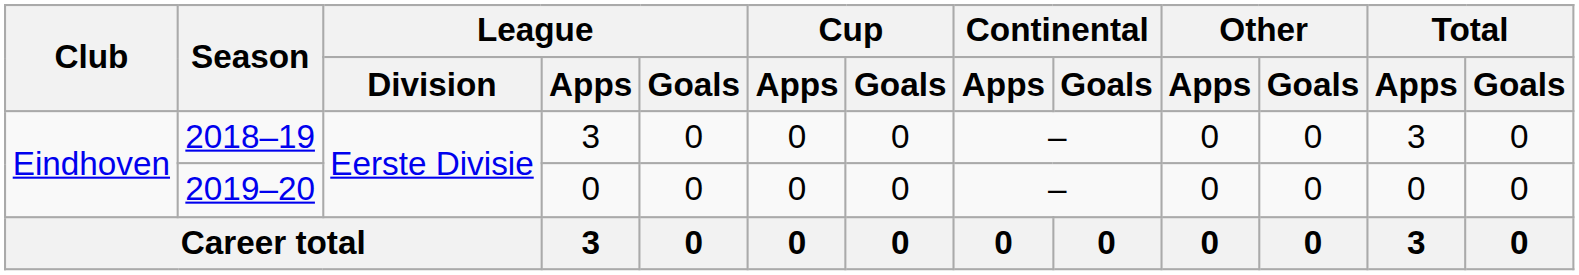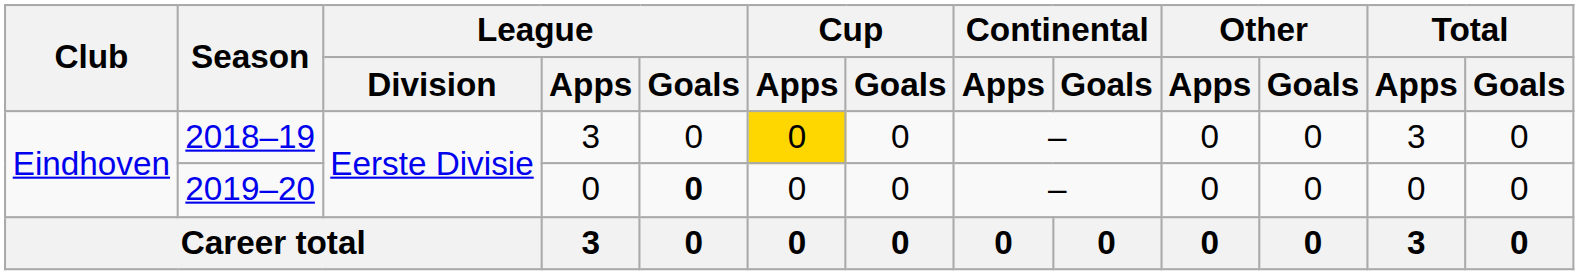2018–19 | Cup / Apps: no background -> gold background
2019–20 | League / Goals: normal -> bold
